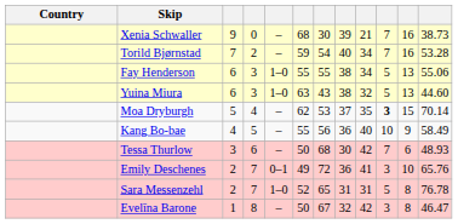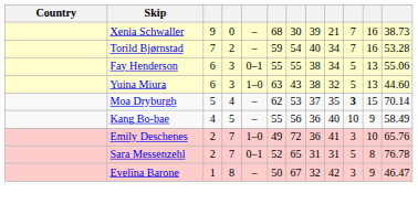Fay Henderson | column 5: 1–0 -> 0–1
- row: Tessa Thurlow | 3 | 6 | – | 50 | 68 | 30 | 42 | 7 | 6 | 48.93
Emily Deschenes | column 5: 0–1 -> 1–0
Sara Messenzehl | column 5: 1–0 -> 0–1
Evelīna Barone | column 11: 8 -> 9
